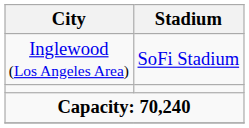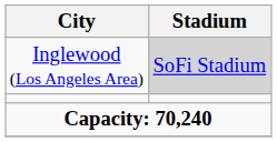row 2 | Stadium: no background -> lightgrey background
